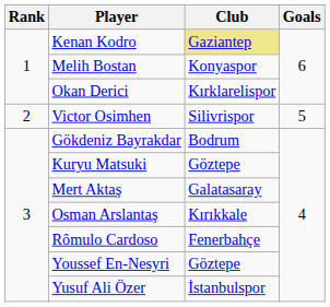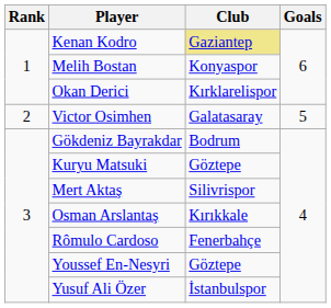Victor Osimhen | Club: Silivrispor -> Galatasaray
Mert Aktaş | Club: Galatasaray -> Silivrispor
